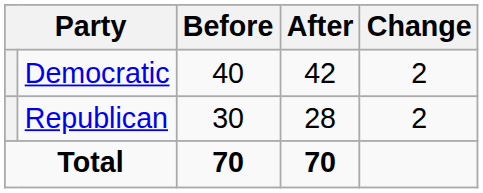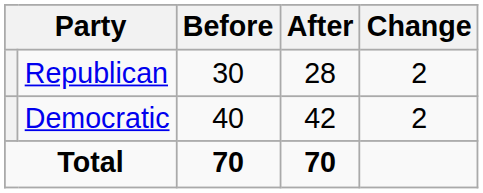rows swapped: Democratic <-> Republican
